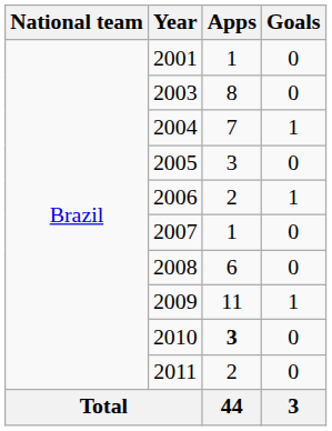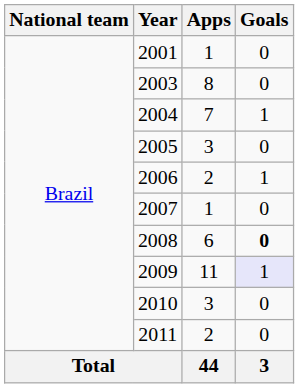2008 | Goals: normal -> bold
2009 | Goals: no background -> lavender background
2010 | Apps: bold -> normal
